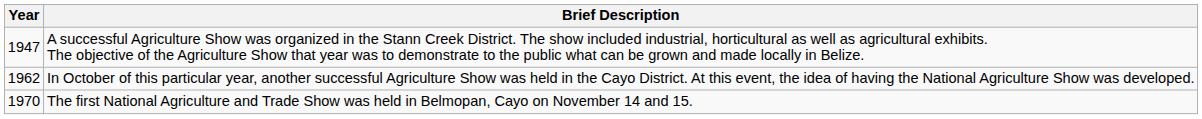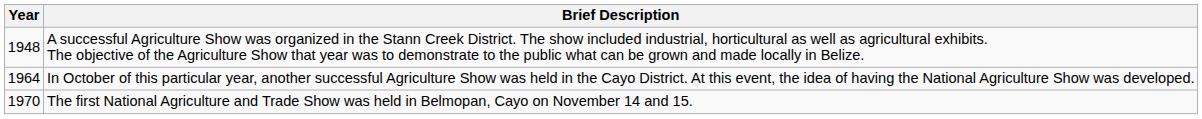row 2 | Year: 1947 -> 1948
row 3 | Year: 1962 -> 1964
